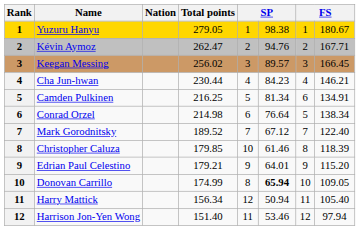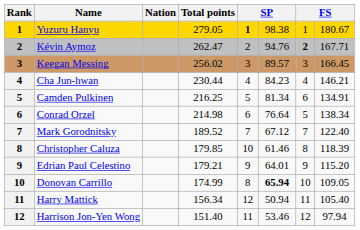Yuzuru Hanyu | column 5: normal -> bold
Kévin Aymoz | column 7: normal -> bold
